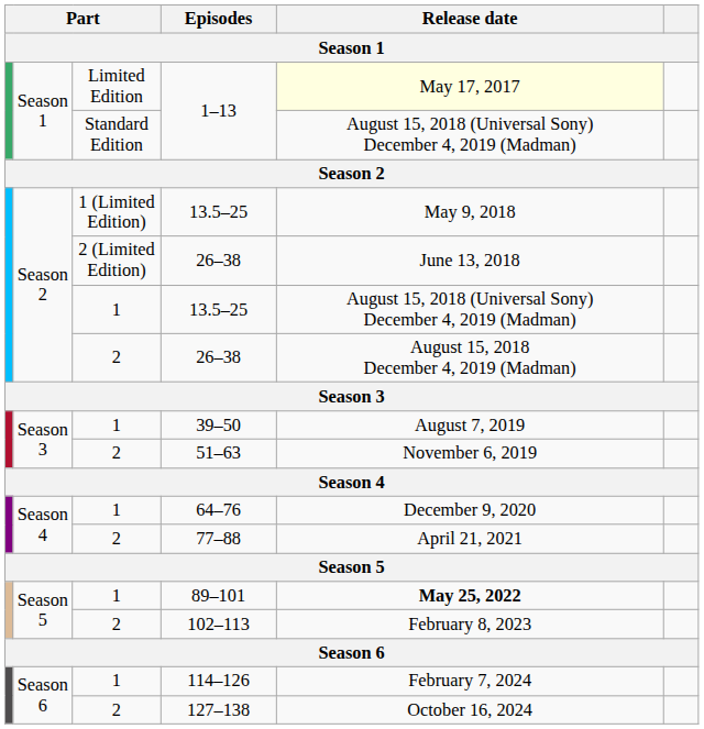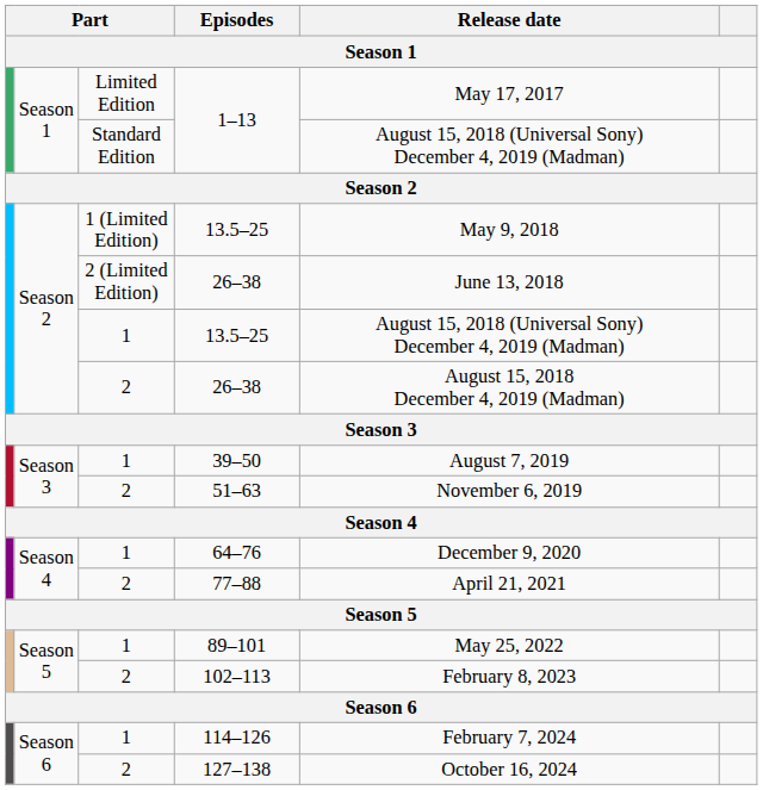Limited Edition / 1–13 | Release date: lightyellow background -> no background
89–101 | Release date: bold -> normal
